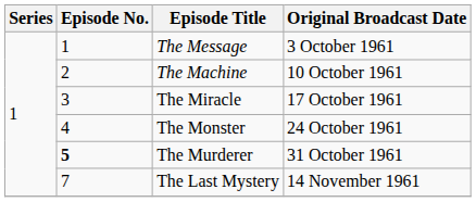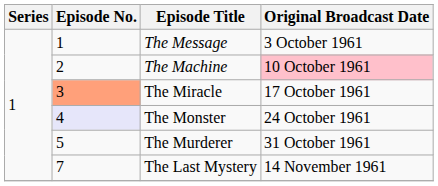The Machine | Original Broadcast Date: no background -> pink background
The Miracle | Episode No.: no background -> lightsalmon background
The Monster | Episode No.: no background -> lavender background
The Murderer | Episode No.: bold -> normal
